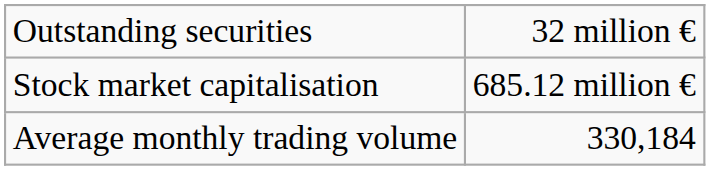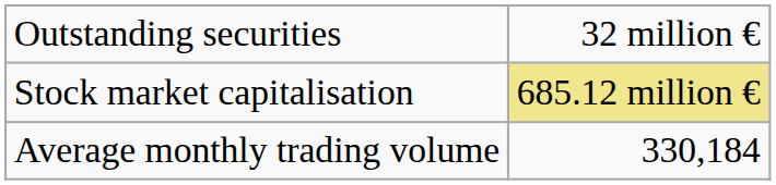Stock market capitalisation | column 2: no background -> khaki background
